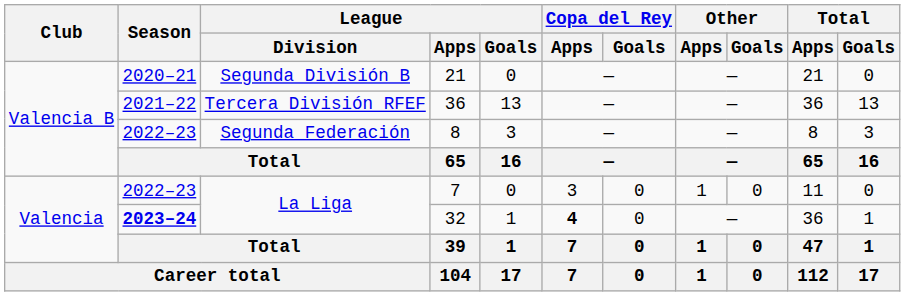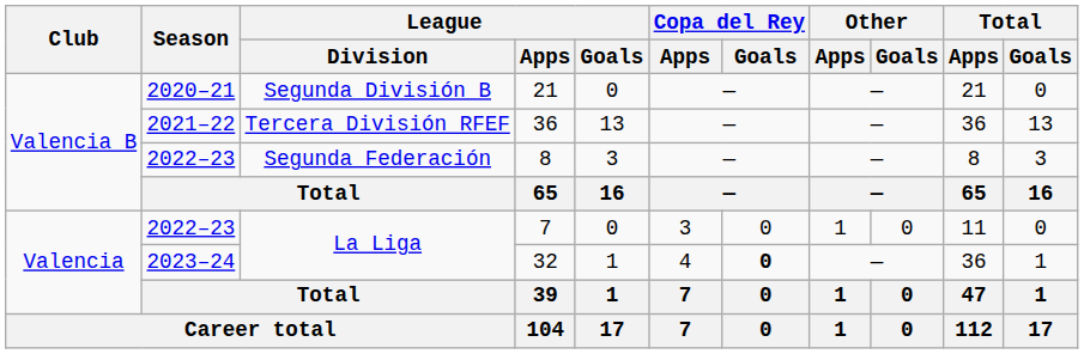32 | Season: bold -> normal
32 | Copa del Rey / Apps: bold -> normal
32 | Copa del Rey / Goals: normal -> bold
